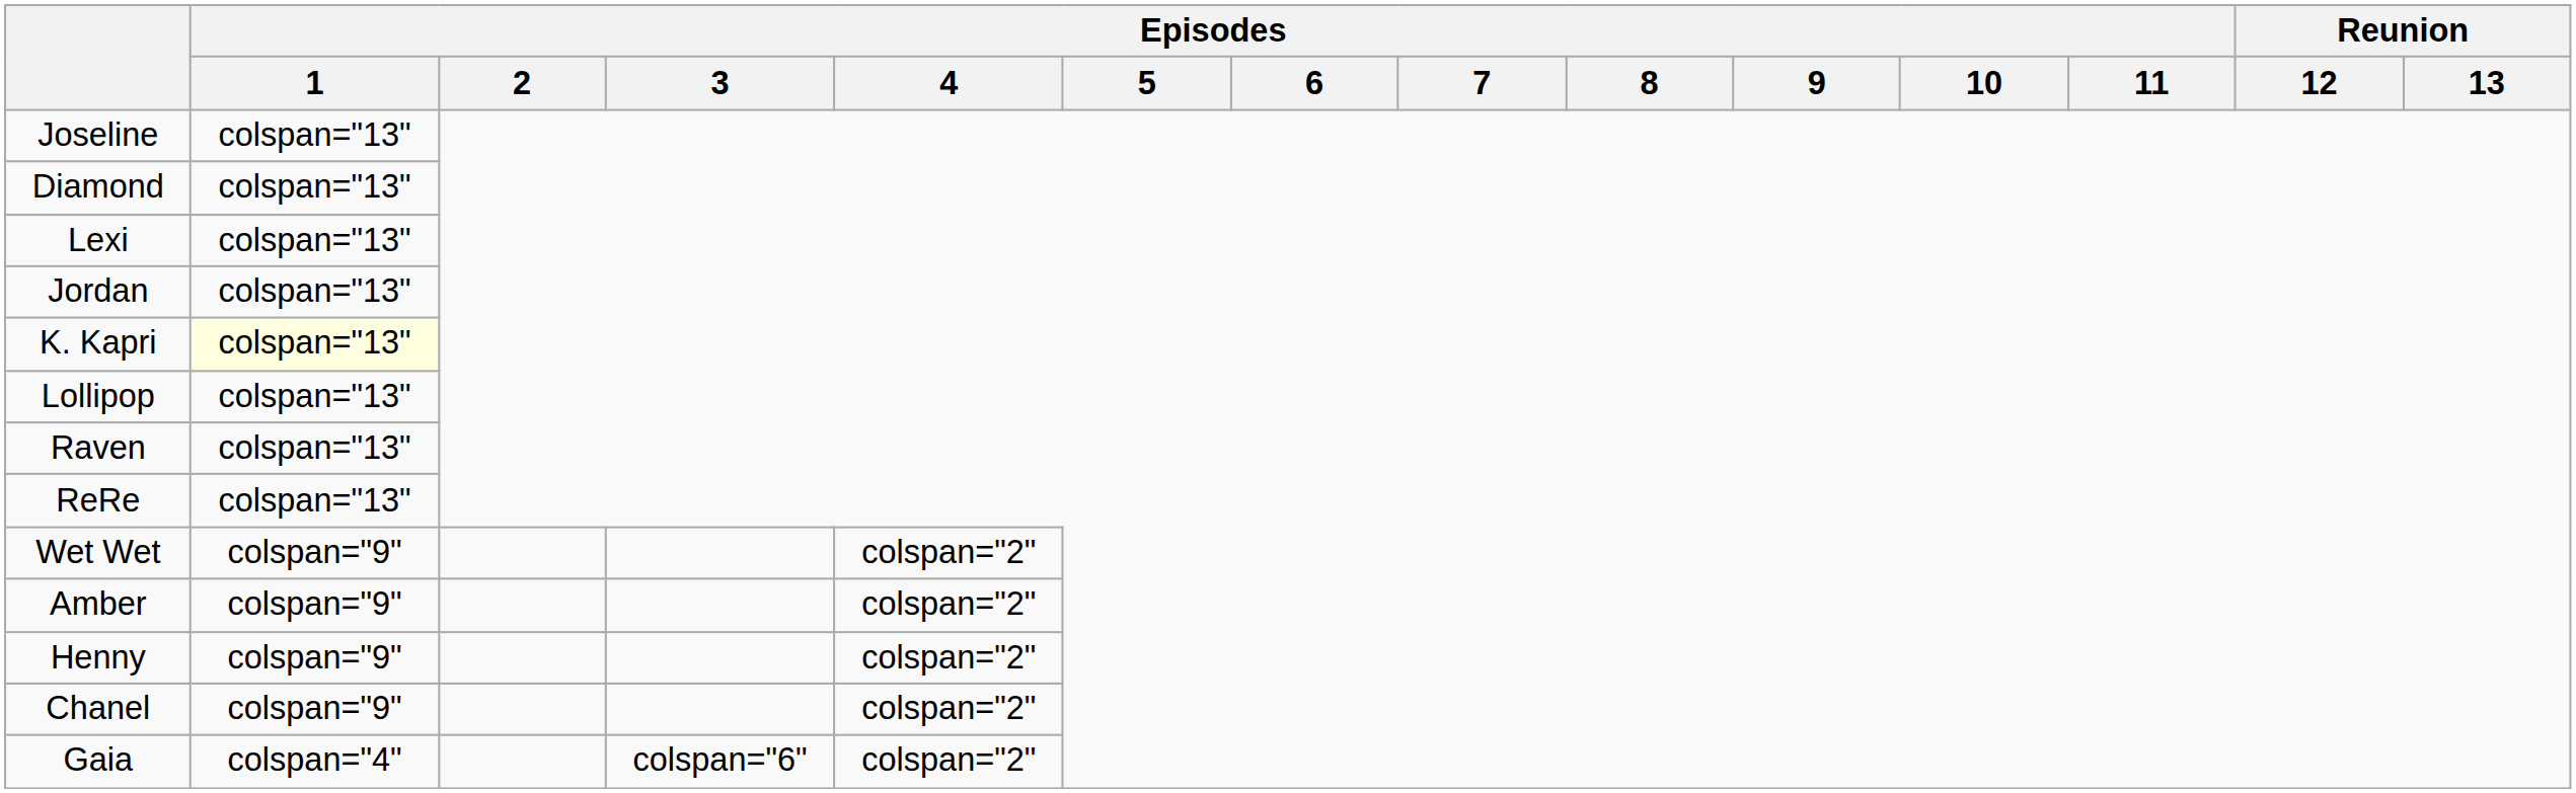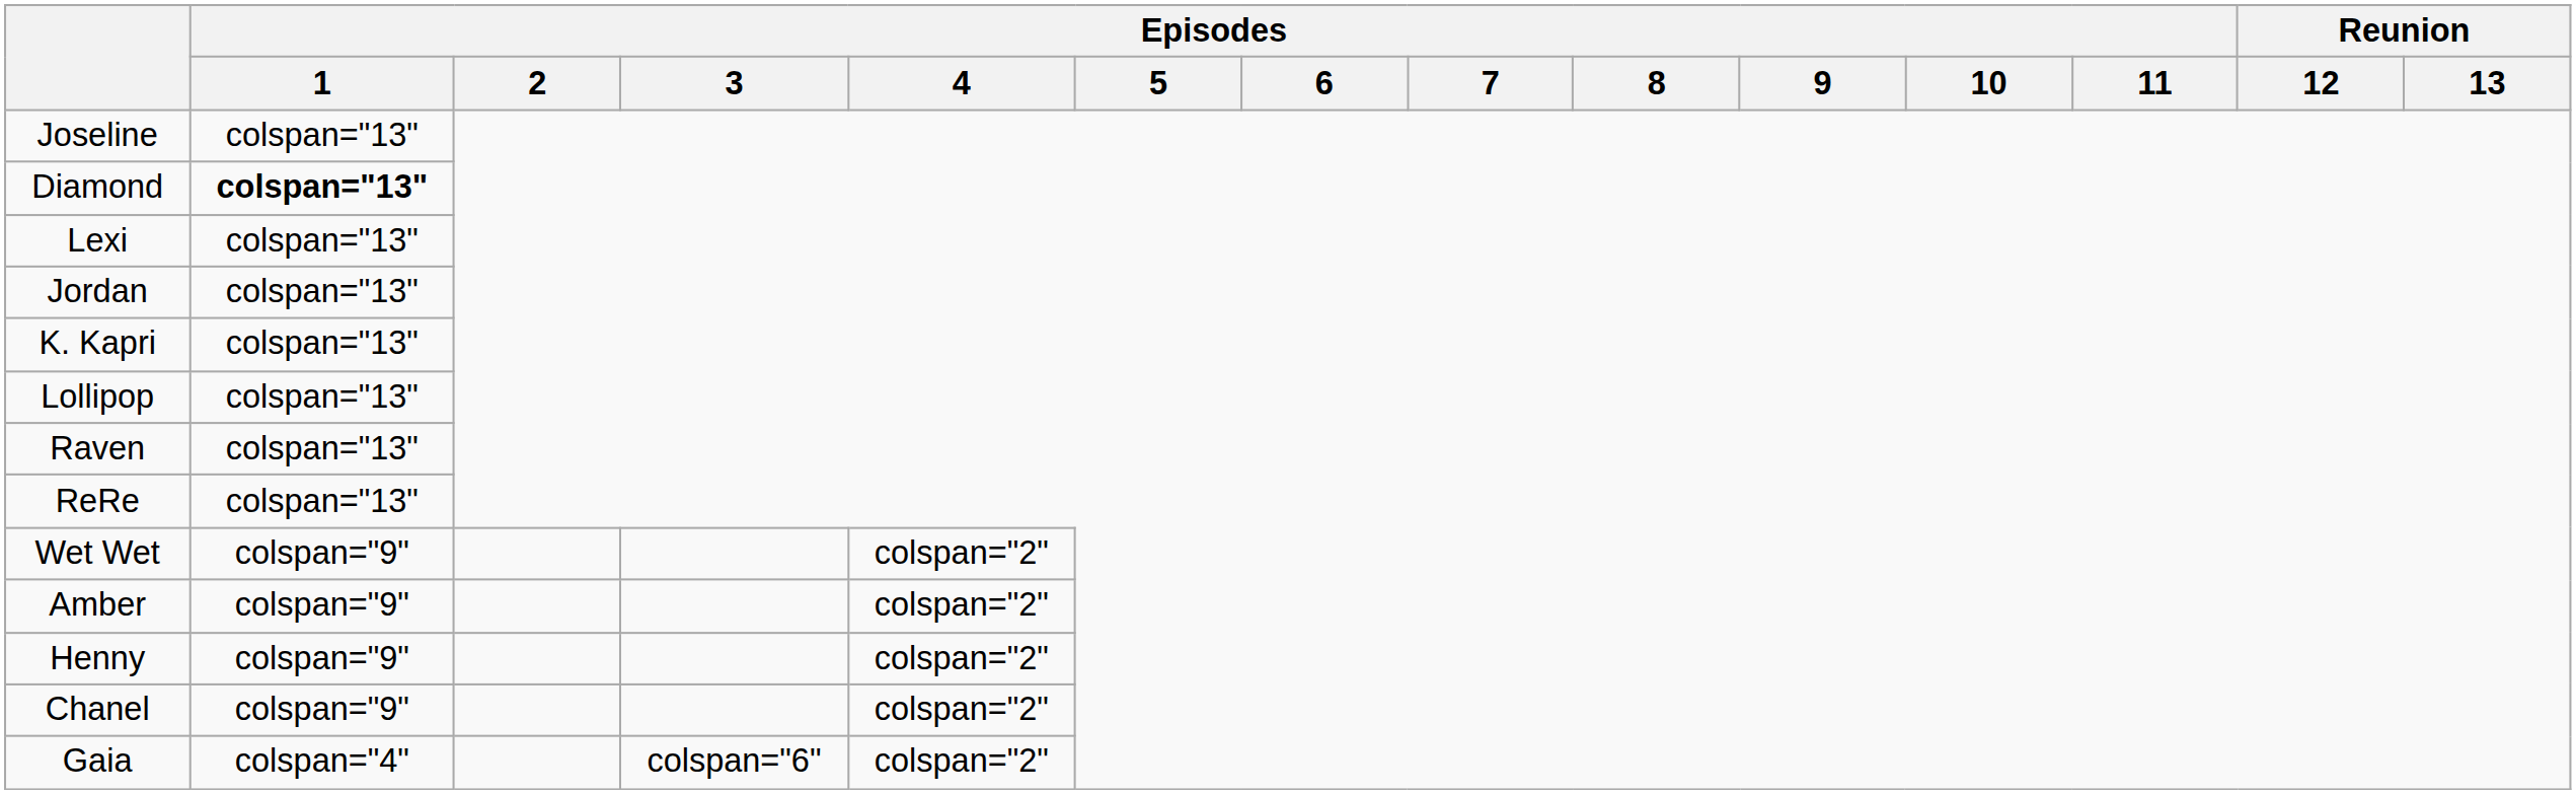Diamond | Episodes / 1: normal -> bold
K. Kapri | Episodes / 1: lightyellow background -> no background
